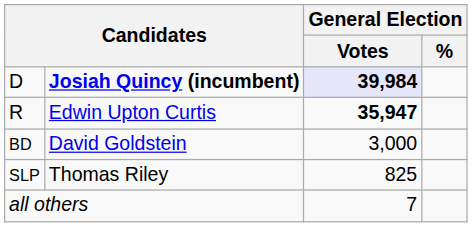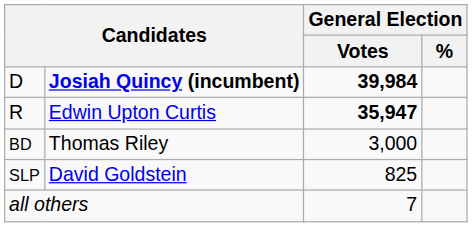D | General Election / Votes: lavender background -> no background
BD | column 2: David Goldstein -> Thomas Riley
SLP | column 2: Thomas Riley -> David Goldstein
